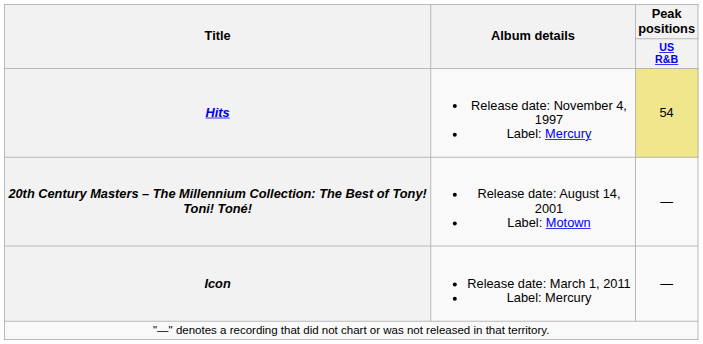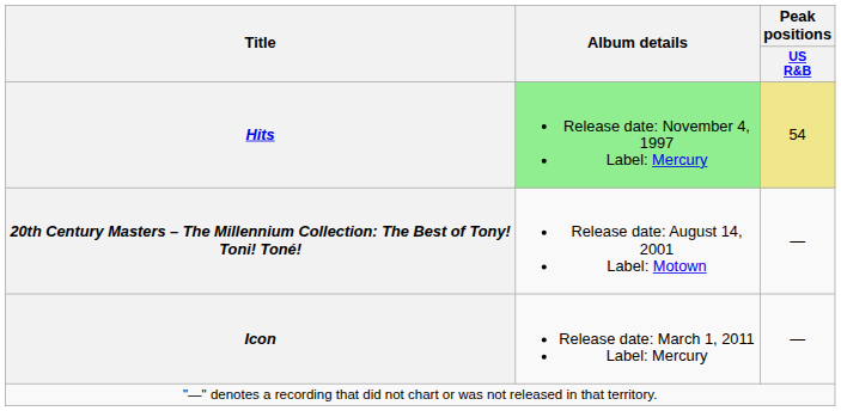Hits | Album details: no background -> lightgreen background
